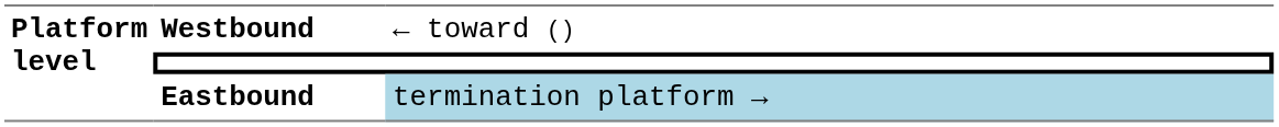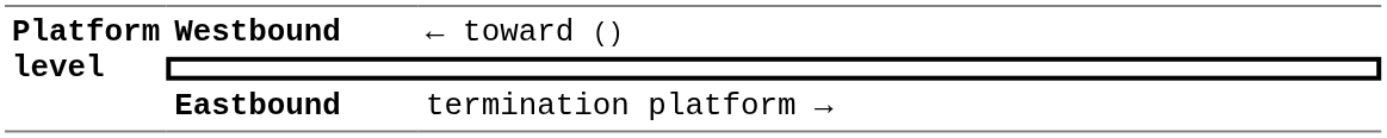Eastbound | column 3: lightblue background -> no background
